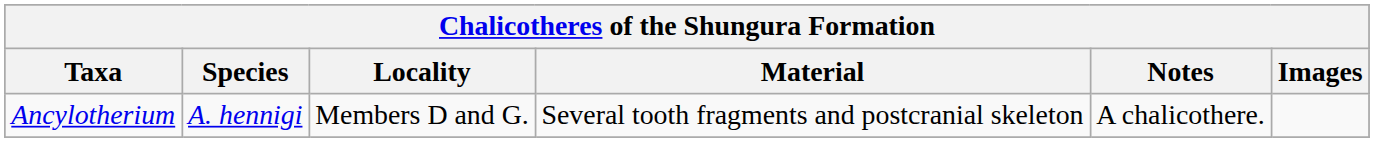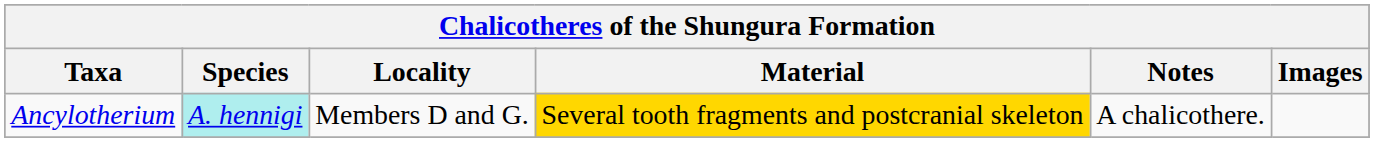Ancylotherium | Species: no background -> paleturquoise background
Ancylotherium | Material: no background -> gold background
